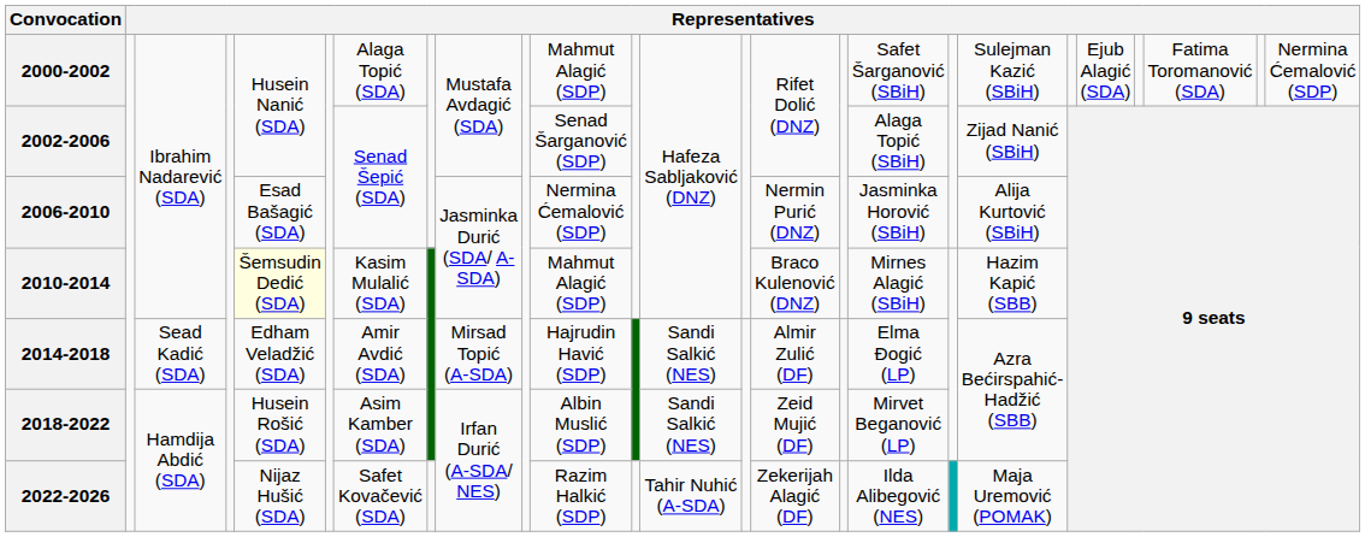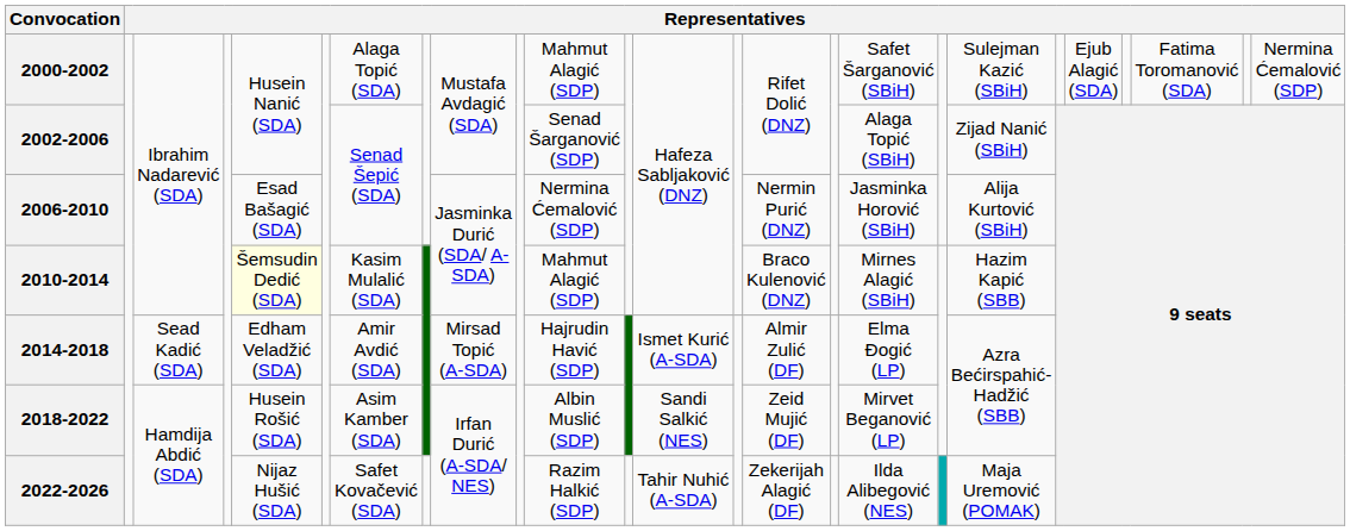2014-2018 | column 13: Sandi Salkić (NES) -> Ismet Kurić (A-SDA)
